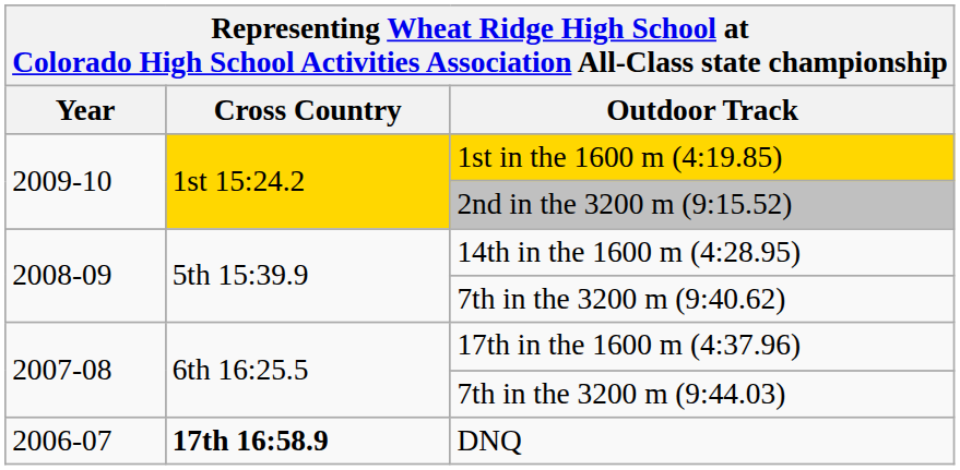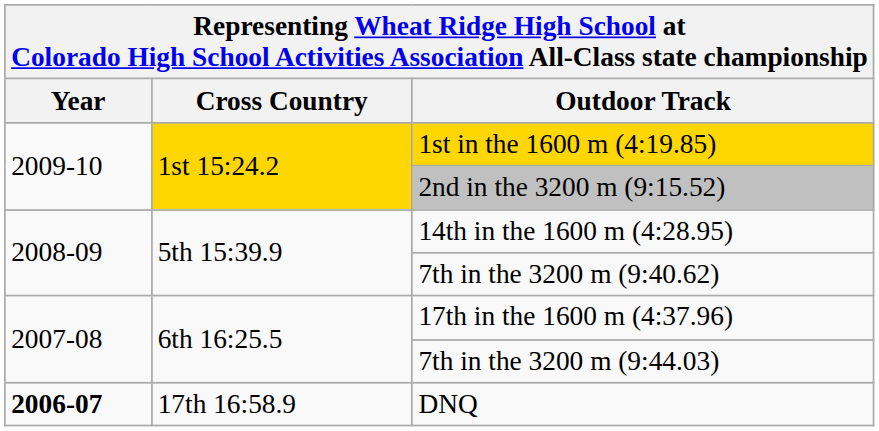DNQ | Year: normal -> bold
DNQ | Cross Country: bold -> normal
